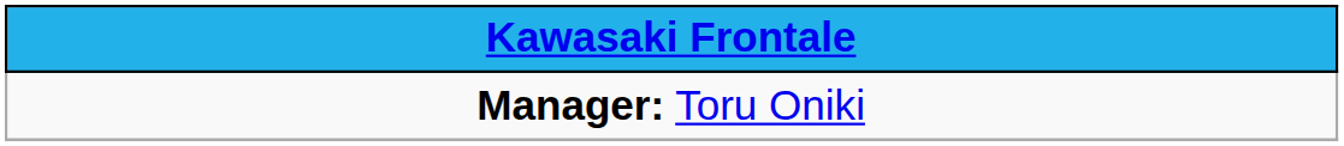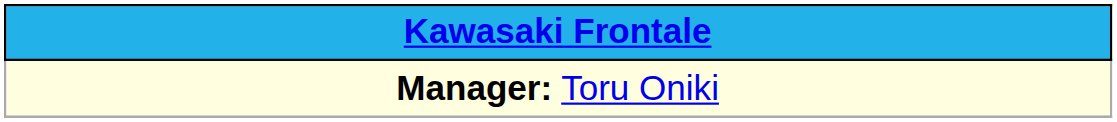Manager: Toru Oniki | column 1: no background -> lightyellow background
